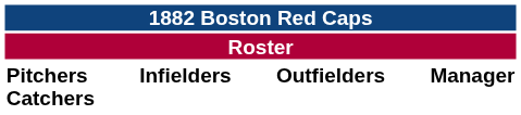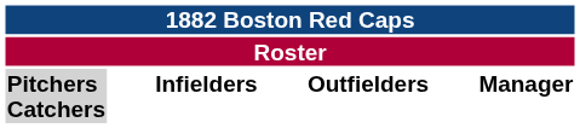Pitchers Catchers | column 1: no background -> lightgrey background
